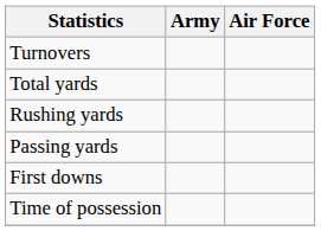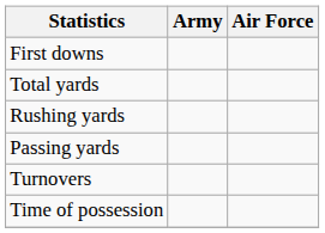rows swapped: First downs <-> Turnovers
